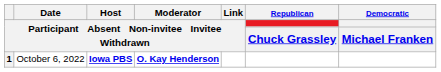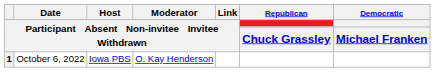1 | Host / Participant Absent Non-invitee Invitee Withdrawn: bold -> normal
1 | Moderator / Participant Absent Non-invitee Invitee Withdrawn: bold -> normal
